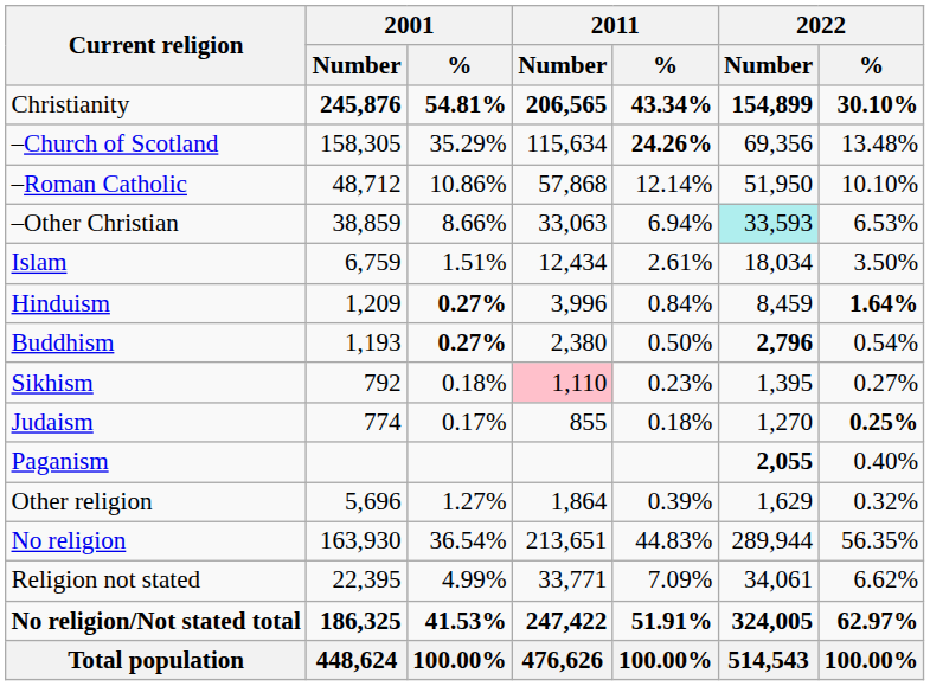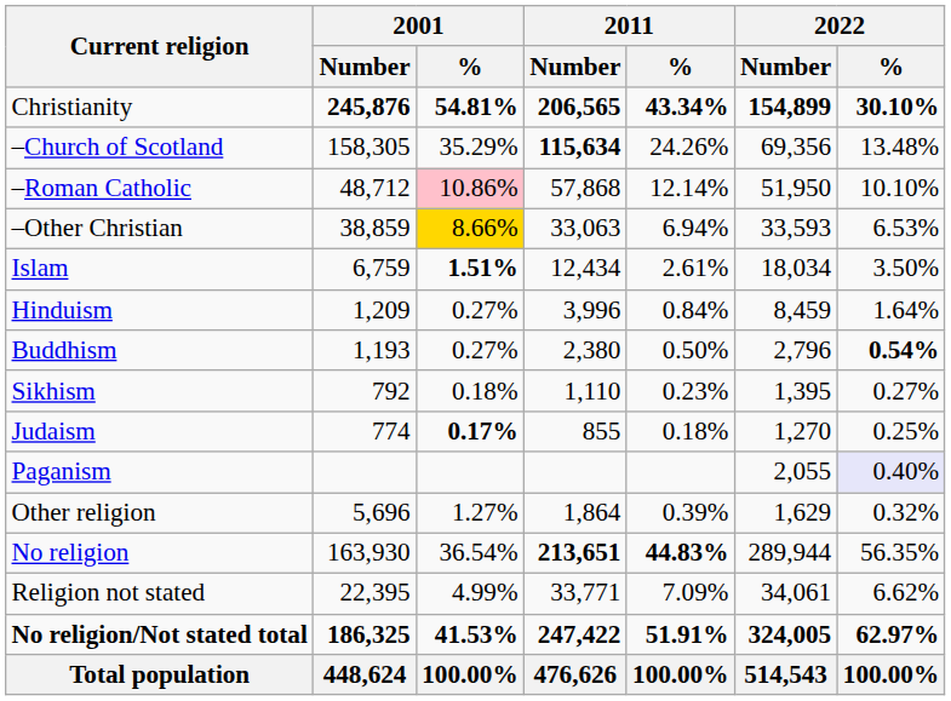–Church of Scotland | 2011 / Number: normal -> bold
–Church of Scotland | 2011 / %: bold -> normal
–Roman Catholic | 2001 / %: no background -> pink background
–Other Christian | 2001 / %: no background -> gold background
–Other Christian | 2022 / Number: paleturquoise background -> no background
Islam | 2001 / %: normal -> bold
Hinduism | 2001 / %: bold -> normal
Hinduism | 2022 / %: bold -> normal
Buddhism | 2001 / %: bold -> normal
Buddhism | 2022 / Number: bold -> normal
Buddhism | 2022 / %: normal -> bold
Sikhism | 2011 / Number: pink background -> no background
Judaism | 2001 / %: normal -> bold
Judaism | 2022 / %: bold -> normal
Paganism | 2022 / Number: bold -> normal
Paganism | 2022 / %: no background -> lavender background
No religion | 2011 / Number: normal -> bold
No religion | 2011 / %: normal -> bold
